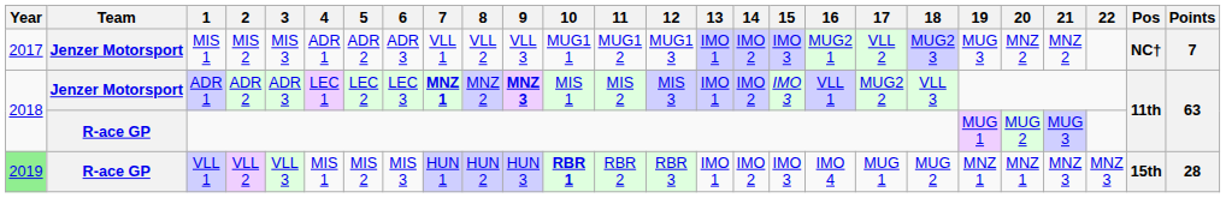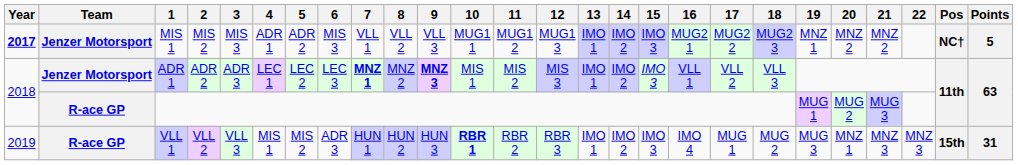row 2 | Year: normal -> bold
row 2 | 6: ADR 3 -> MIS 3
row 2 | 17: VLL 2 -> MUG2 2
row 2 | 19: MUG 3 -> MNZ 1
row 2 | Points: 7 -> 5
row 3 | 17: MUG2 2 -> VLL 2
row 5 | Year: lightgreen background -> no background
row 5 | 6: MIS 3 -> ADR 3
row 5 | 19: MNZ 1 -> MUG 3
row 5 | Points: 28 -> 31
